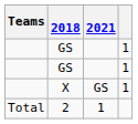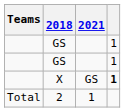X | column 4: normal -> bold
